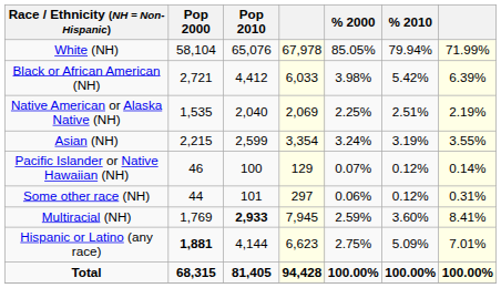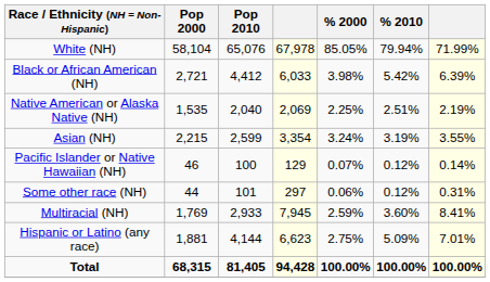Multiracial (NH) | Pop 2010: bold -> normal
Hispanic or Latino (any race) | Pop 2000: bold -> normal
